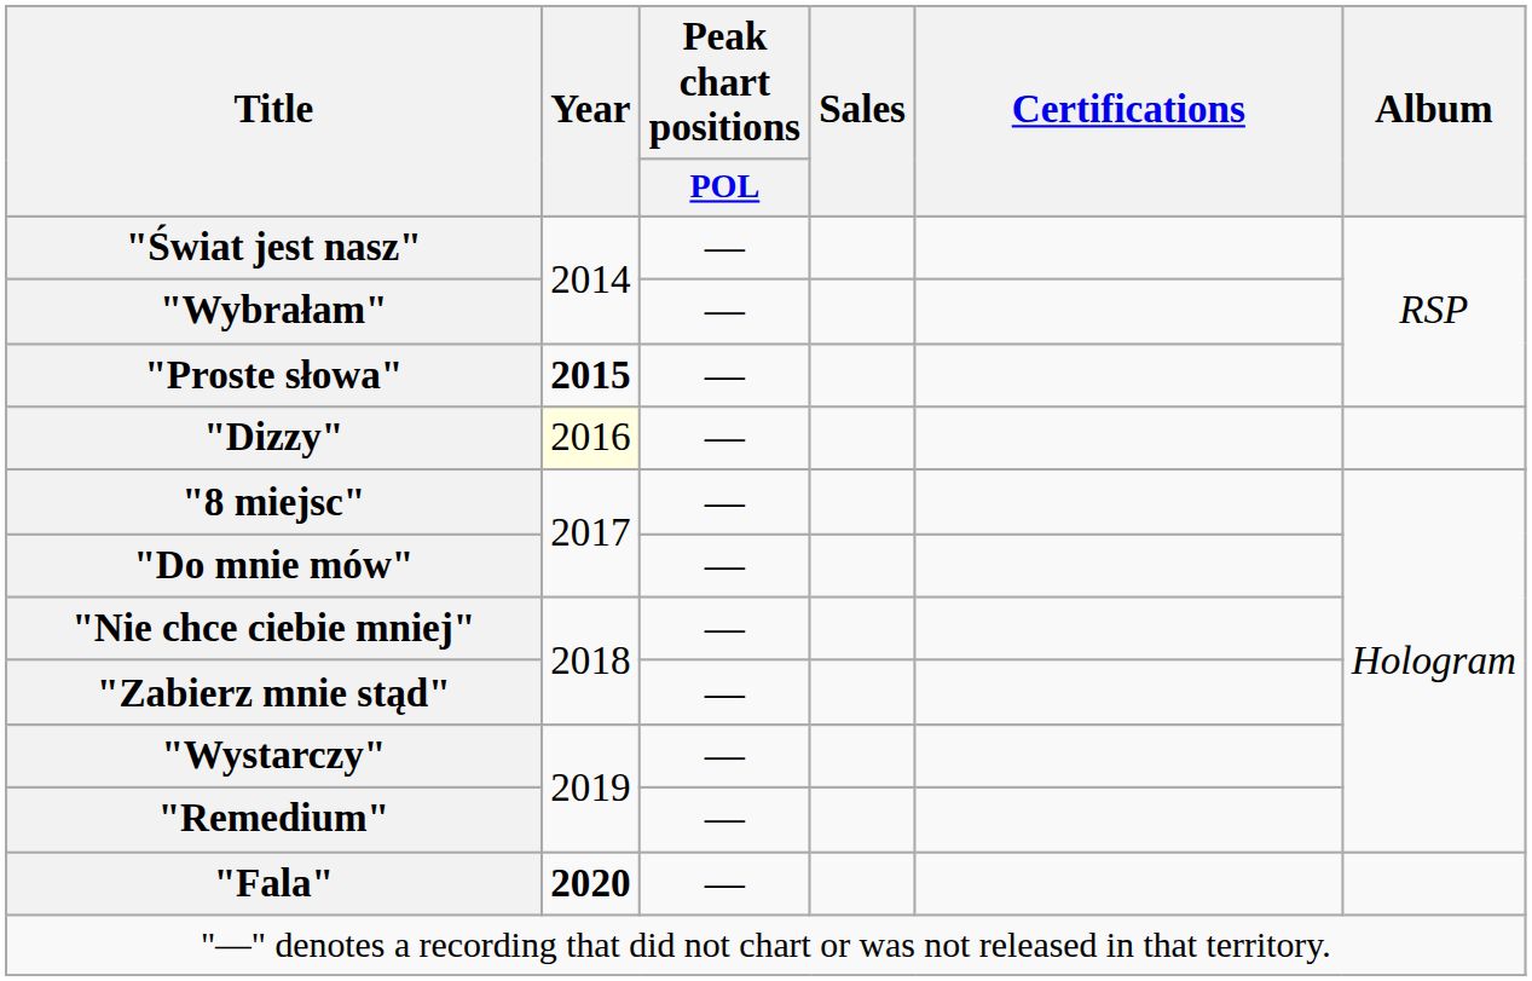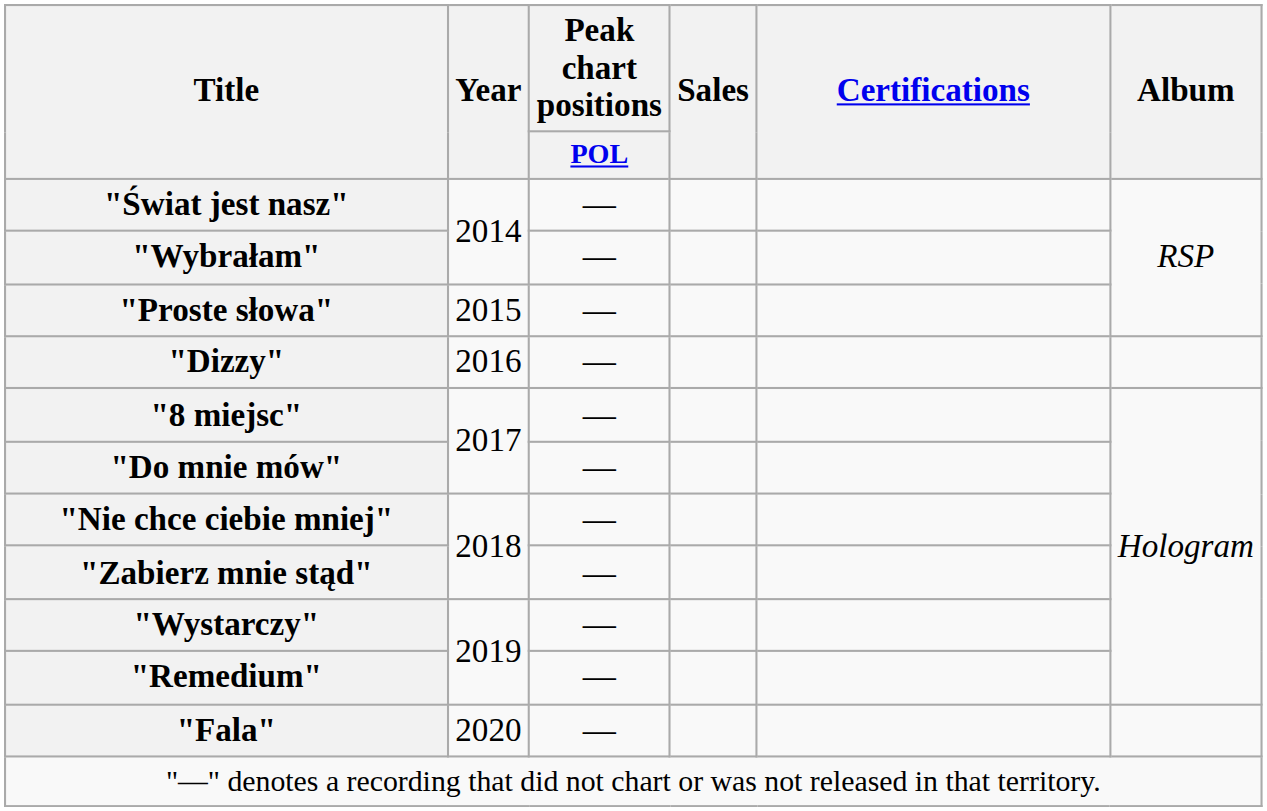"Proste słowa" | Year: bold -> normal
"Dizzy" | Year: lightyellow background -> no background
"Fala" | Year: bold -> normal
